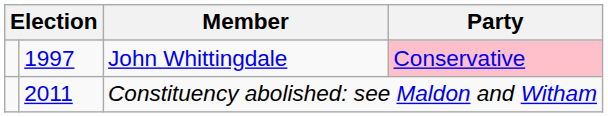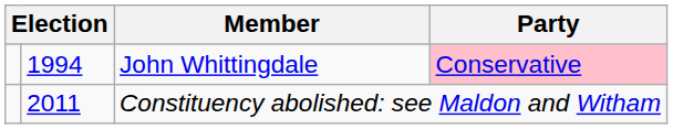John Whittingdale | column 2: 1997 -> 1994
